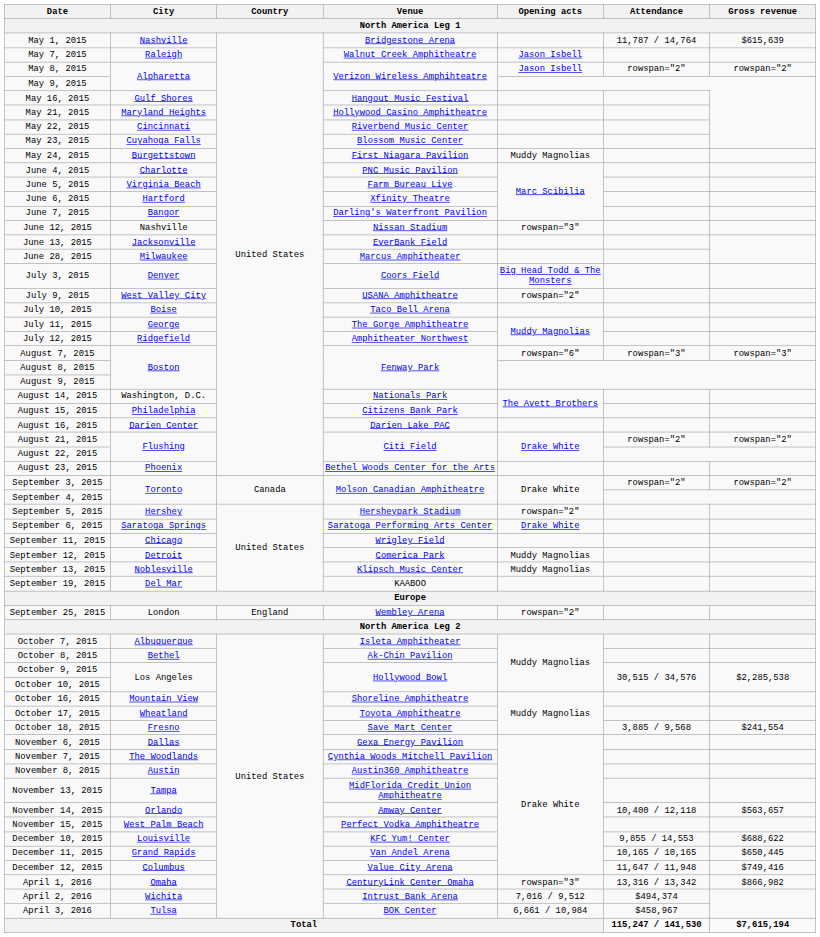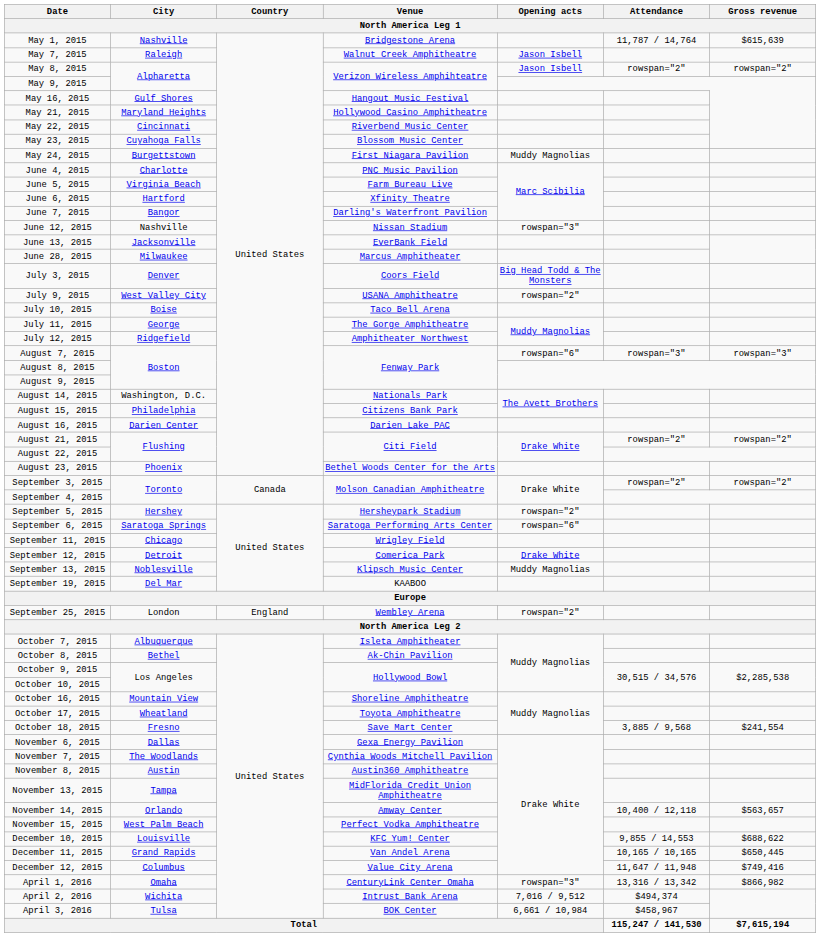September 6, 2015 | Opening acts: Drake White -> rowspan="6"
September 12, 2015 | Opening acts: Muddy Magnolias -> Drake White
